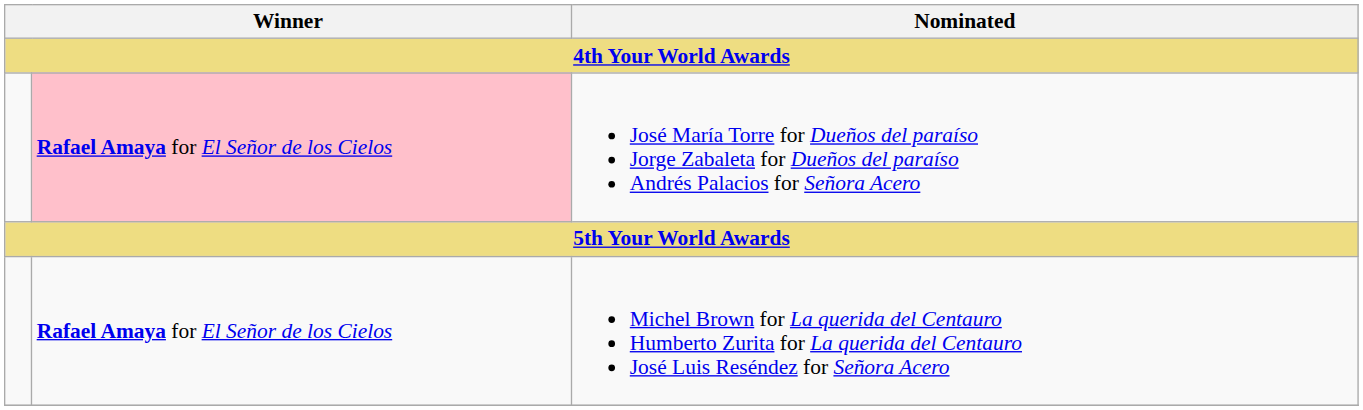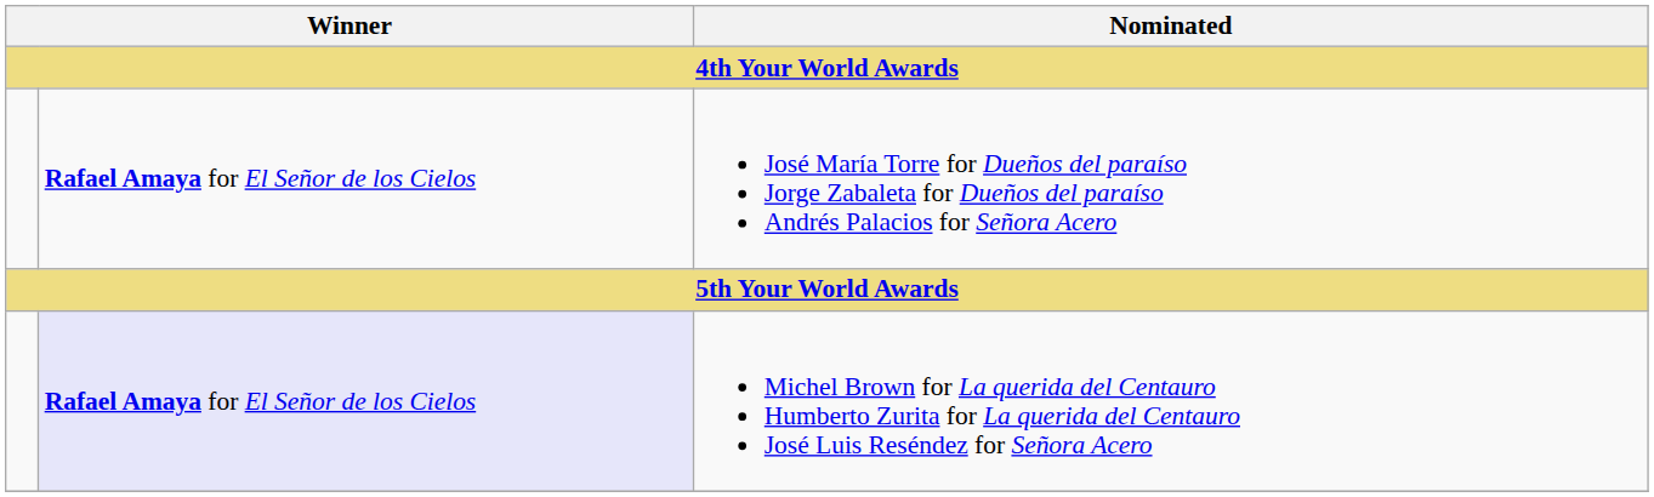row 3 | column 2: pink background -> no background
row 5 | column 2: no background -> lavender background
